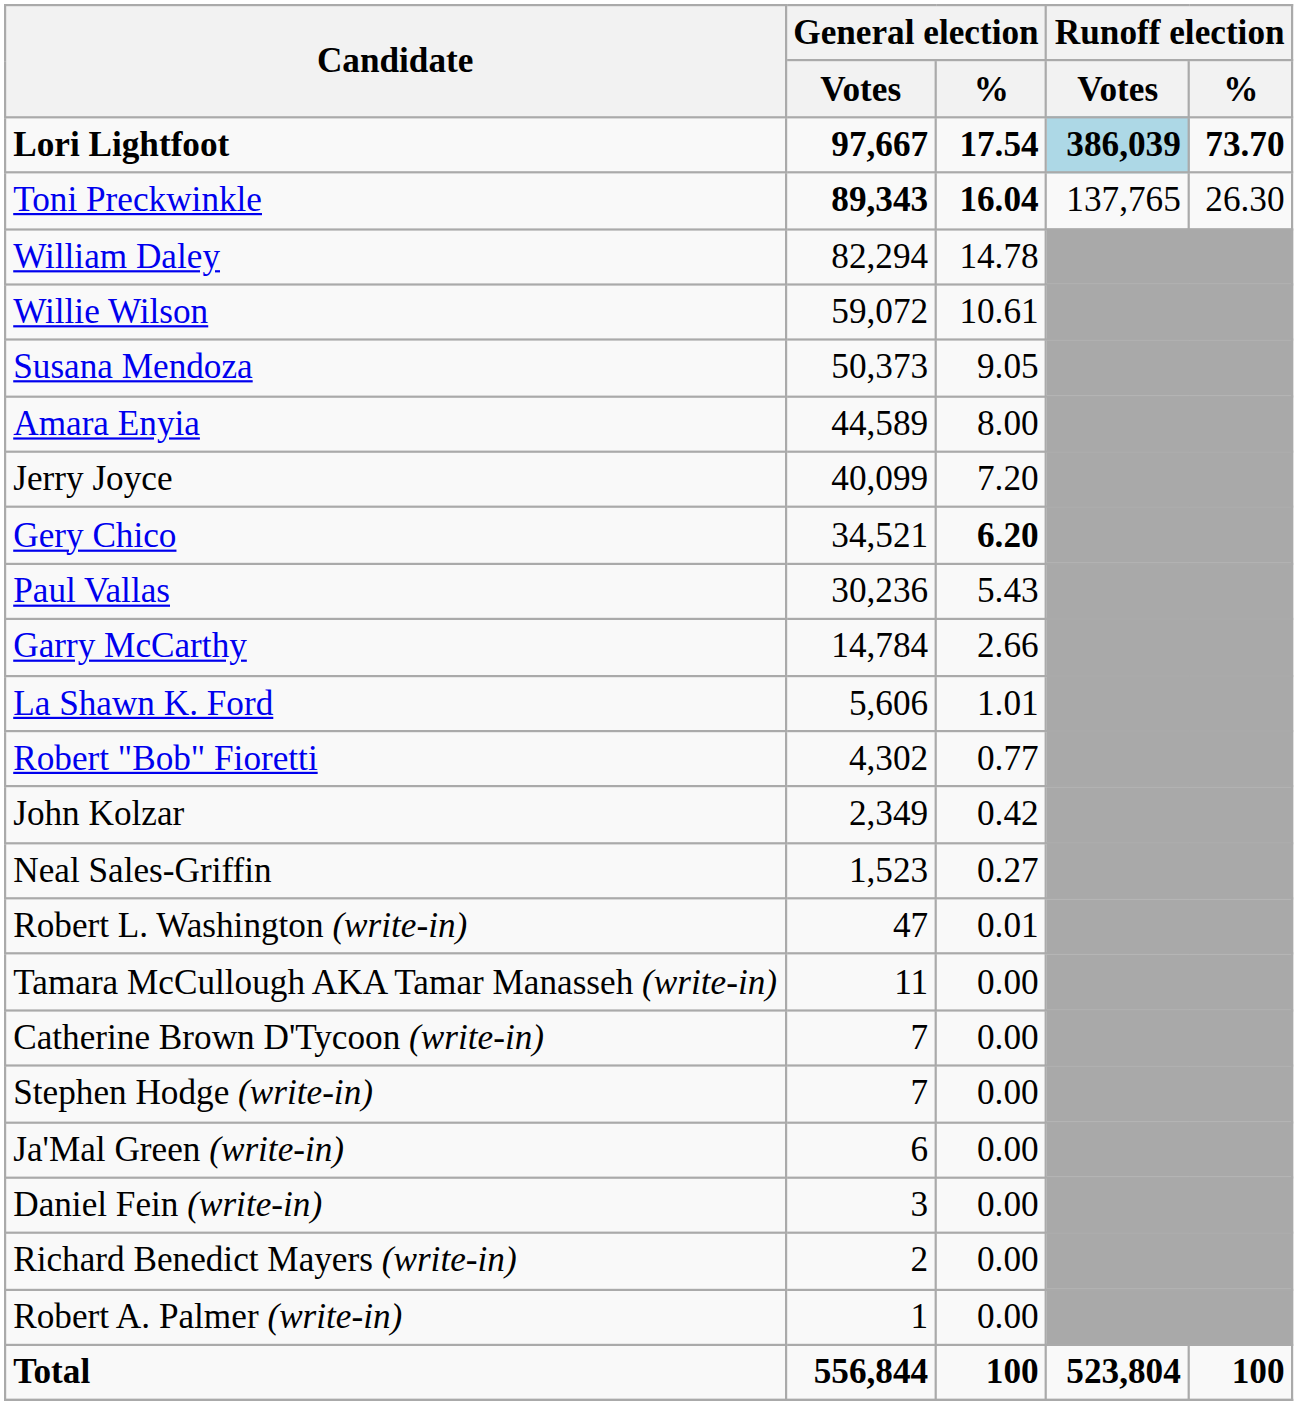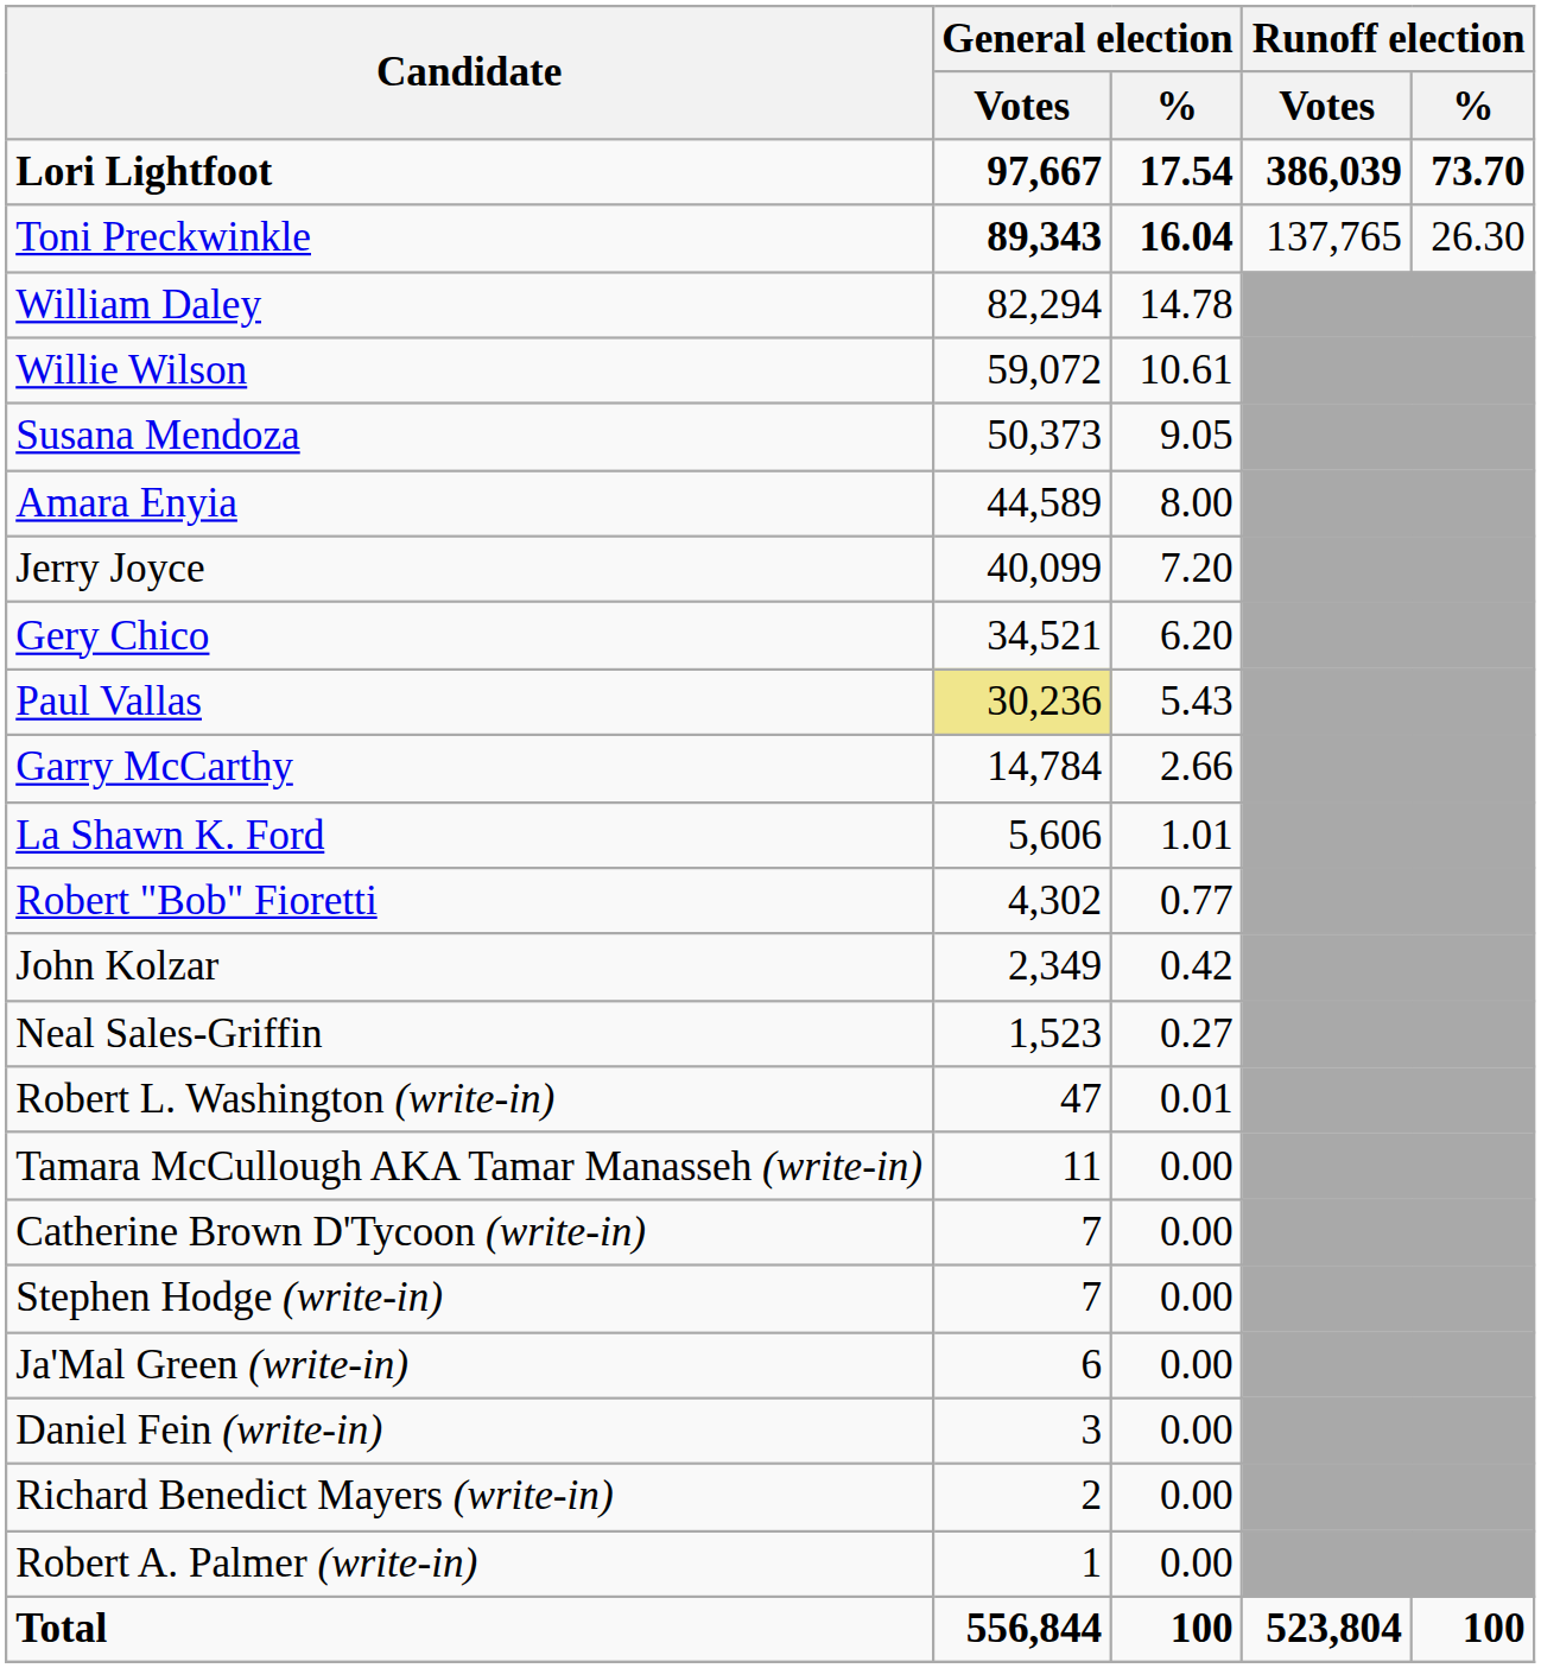Lori Lightfoot | Runoff election / Votes: lightblue background -> no background
Gery Chico | General election / %: bold -> normal
Paul Vallas | General election / Votes: no background -> khaki background
